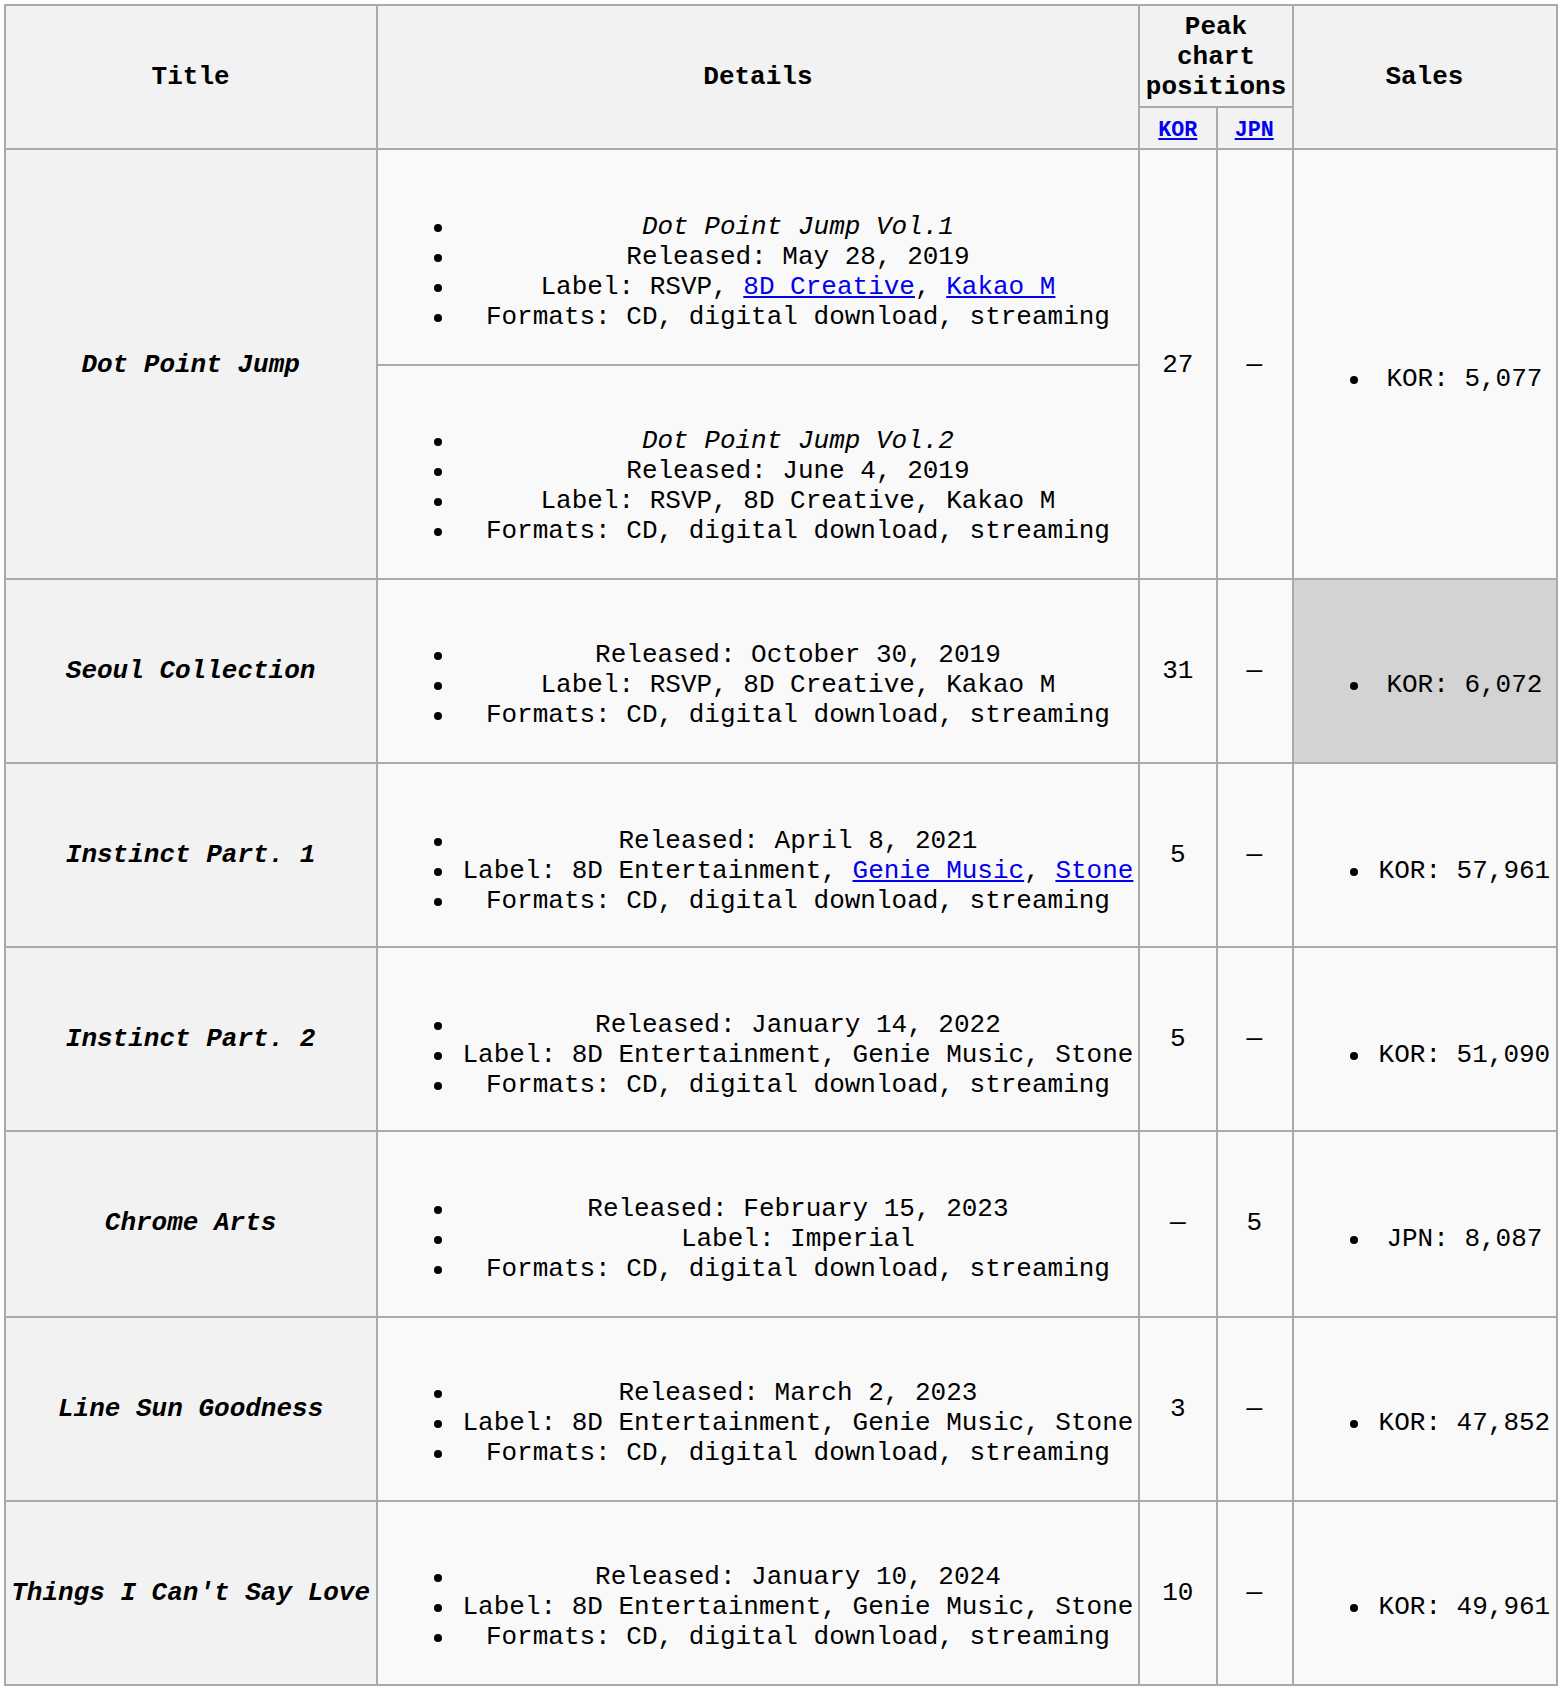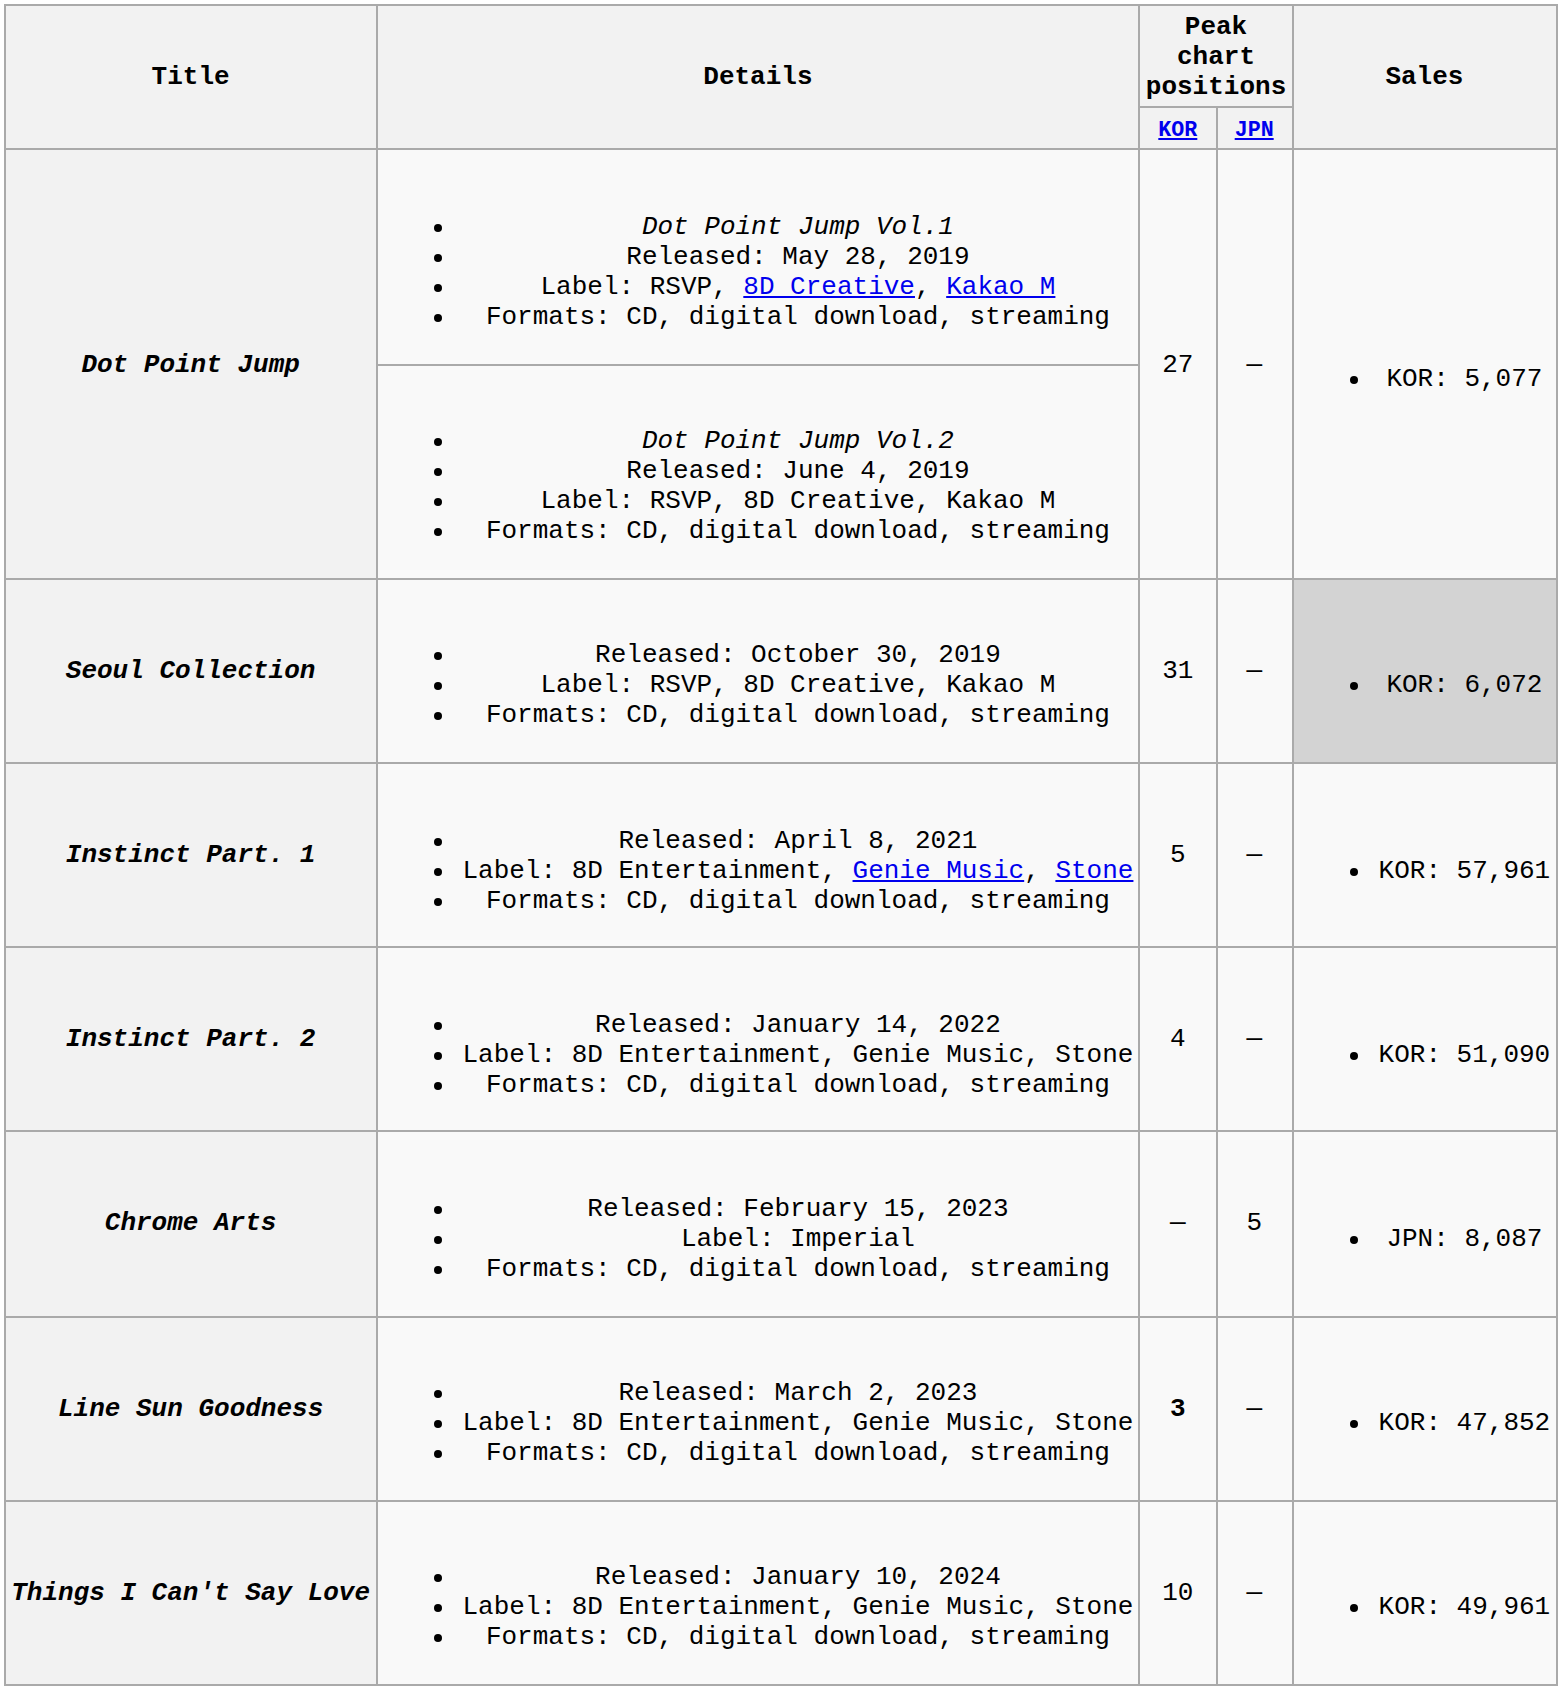row 7 | Peak chart positions / KOR: 5 -> 4
row 9 | Peak chart positions / KOR: normal -> bold
